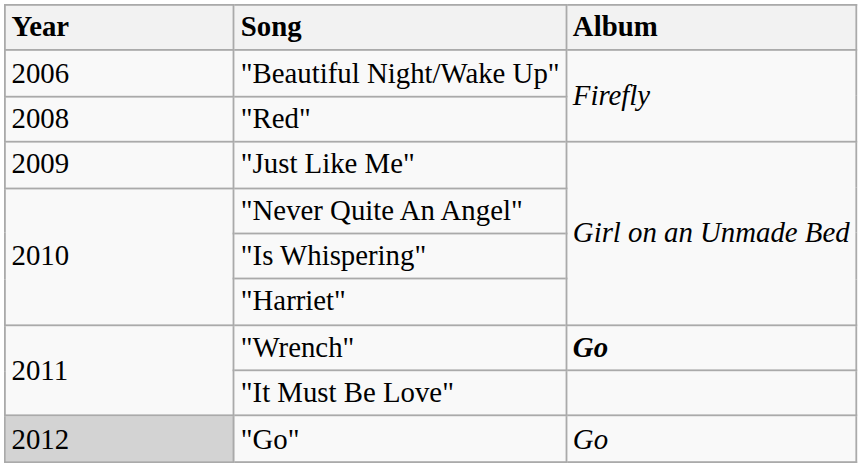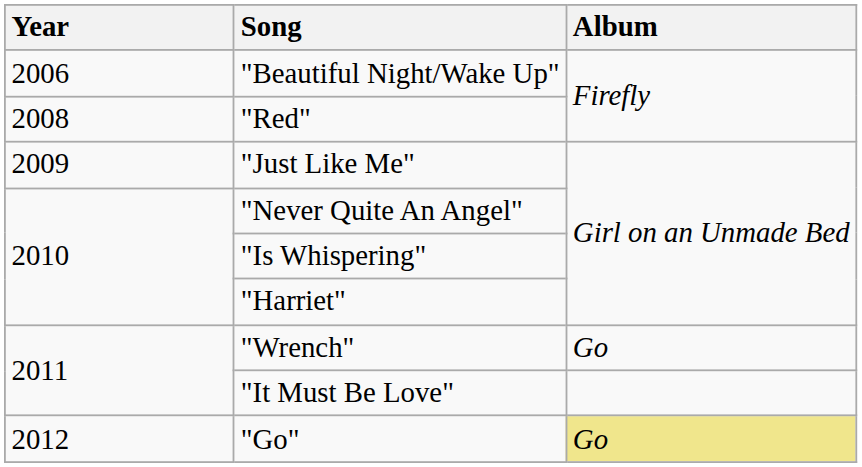"Wrench" | Album: bold -> normal
"Go" | Year: lightgrey background -> no background
"Go" | Album: no background -> khaki background
